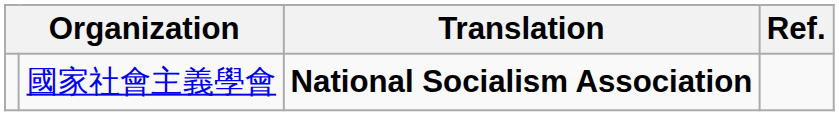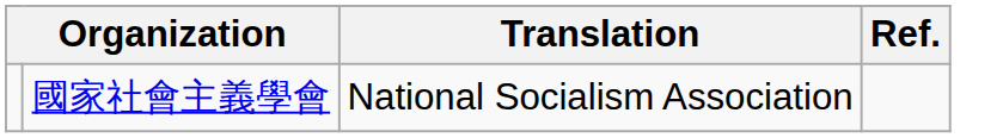國家社會主義學會 | Translation: bold -> normal
